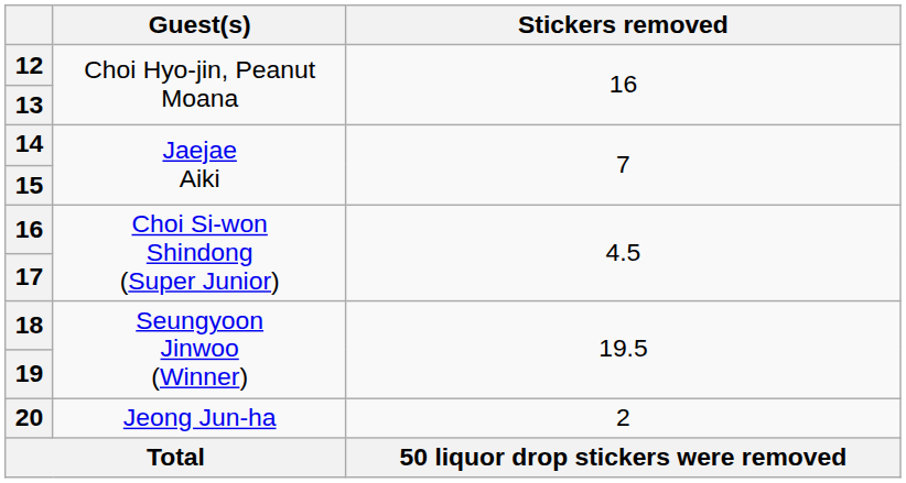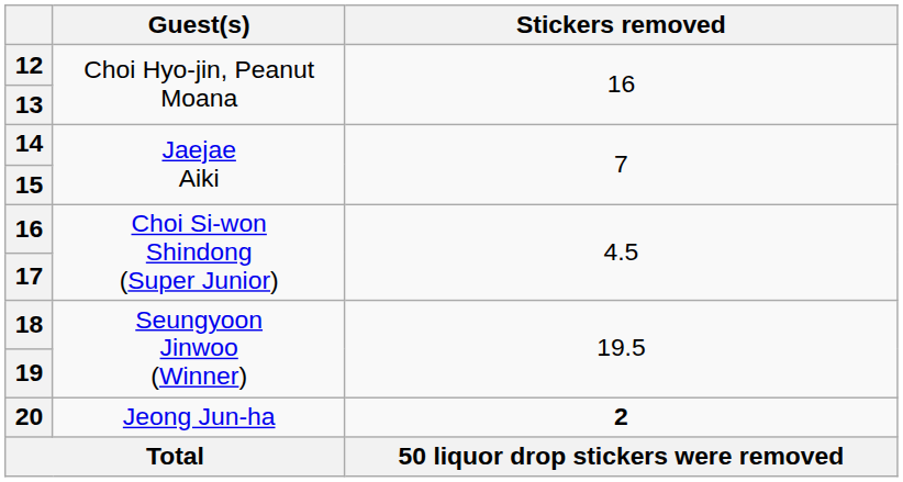Jeong Jun-ha | Stickers removed: normal -> bold
